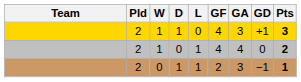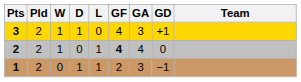columns swapped: Team <-> Pts
row 3 | GF: normal -> bold
